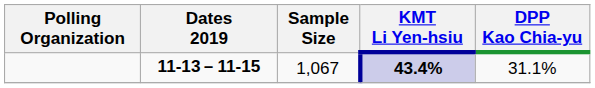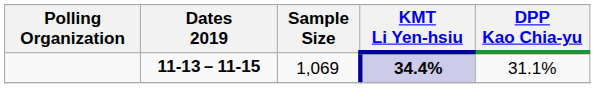row 2 | Sample Size: 1,067 -> 1,069
row 2 | KMT Li Yen-hsiu: 43.4% -> 34.4%
